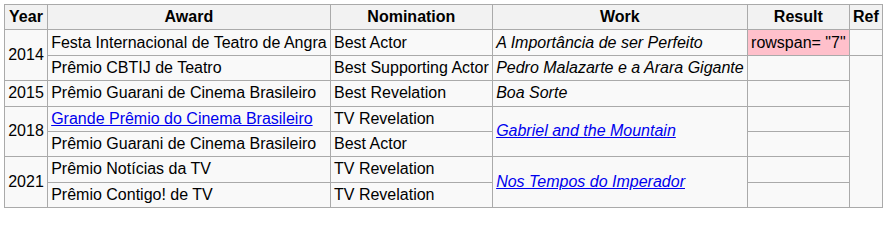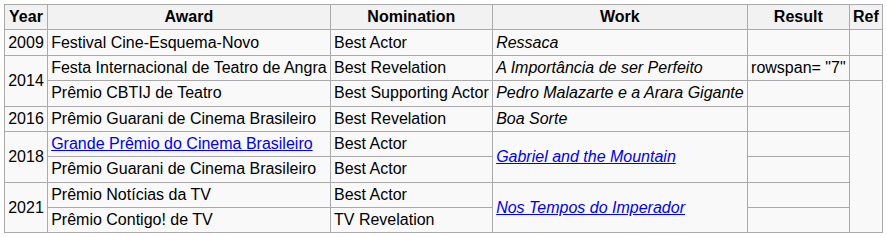+ row: 2009 | Festival Cine-Esquema-Novo | Best Actor | Ressaca
Festa Internacional de Teatro de Angra | Nomination: Best Actor -> Best Revelation
Festa Internacional de Teatro de Angra | Result: pink background -> no background
Prêmio Guarani de Cinema Brasileiro / Boa Sorte | Year: 2015 -> 2016
Grande Prêmio do Cinema Brasileiro | Nomination: TV Revelation -> Best Actor
Prêmio Notícias da TV | Nomination: TV Revelation -> Best Actor
